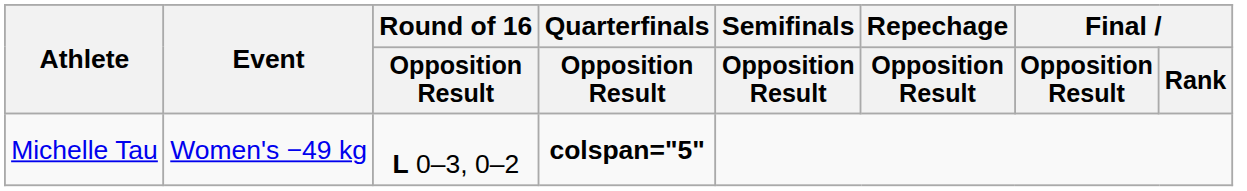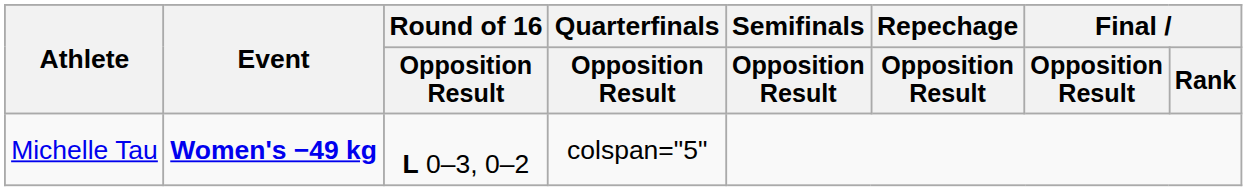Michelle Tau | Event: normal -> bold
Michelle Tau | Quarterfinals / Opposition Result: bold -> normal
